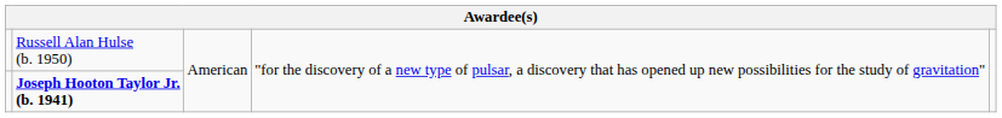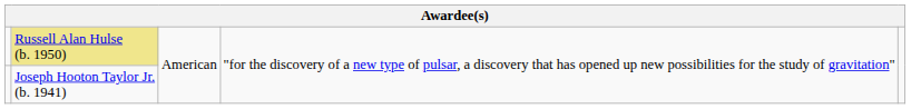Russell Alan Hulse (b. 1950) | column 2: no background -> khaki background
Joseph Hooton Taylor Jr. (b. 1941) | column 2: bold -> normal
